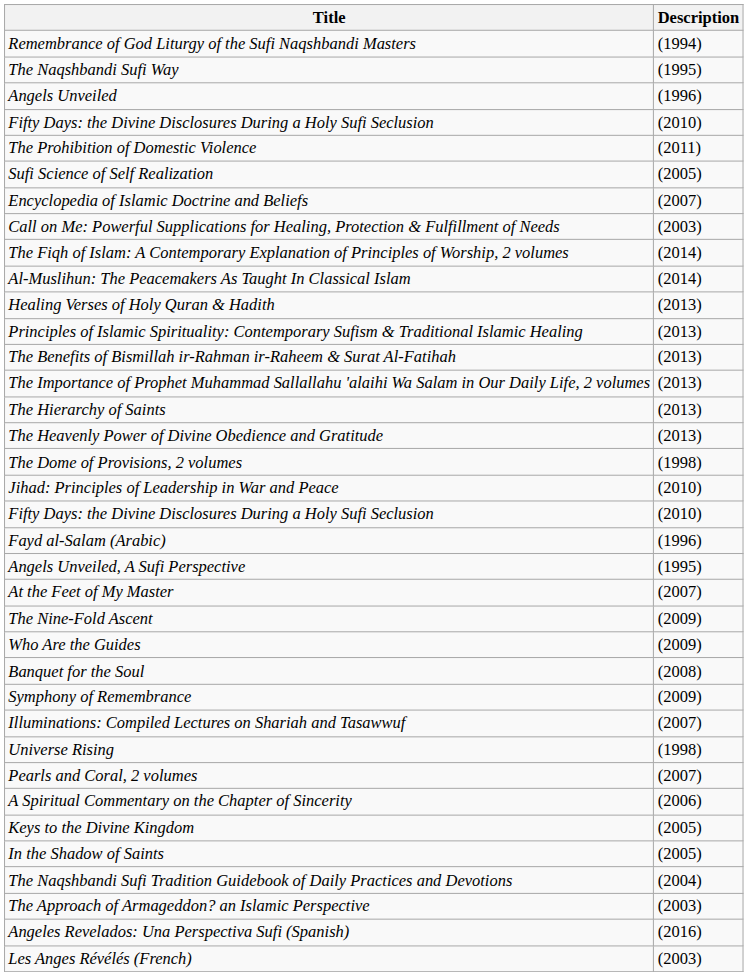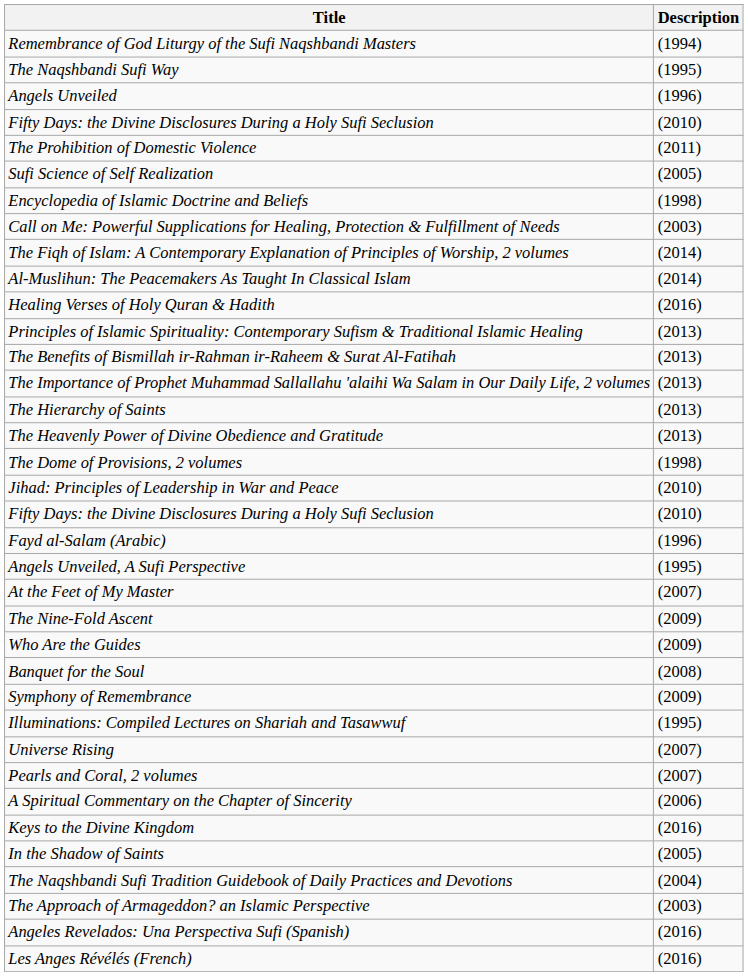row 8 | Description: (2007) -> (1998)
row 12 | Description: (2013) -> (2016)
row 28 | Description: (2007) -> (1995)
row 29 | Description: (1998) -> (2007)
row 32 | Description: (2005) -> (2016)
row 37 | Description: (2003) -> (2016)
